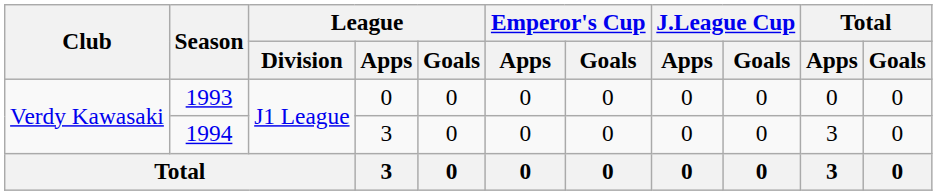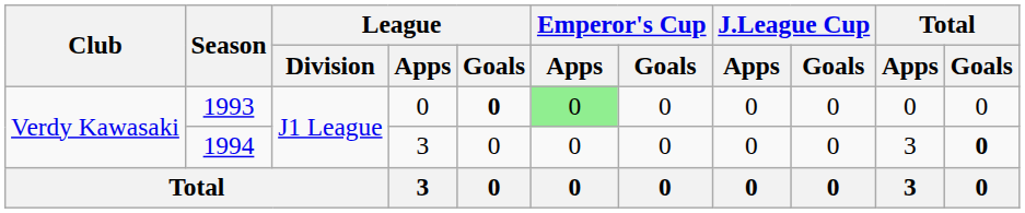1993 | League / Goals: normal -> bold
1993 | Emperor's Cup / Apps: no background -> lightgreen background
1994 | Total / Goals: normal -> bold
